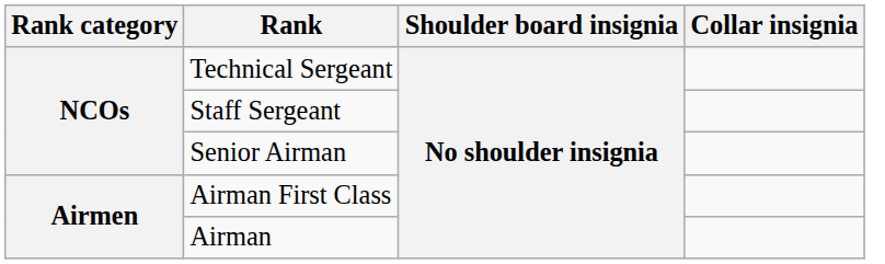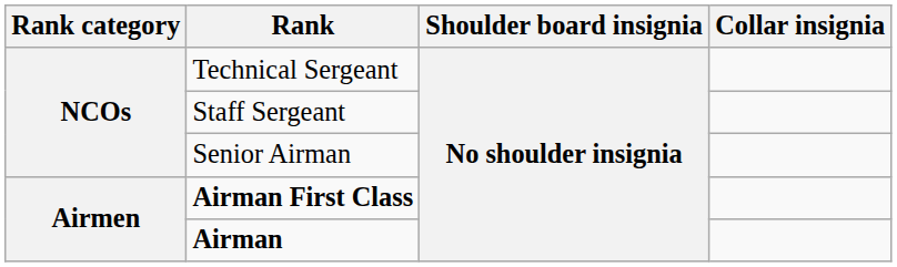Airman First Class | Rank: normal -> bold
Airman | Rank: normal -> bold
